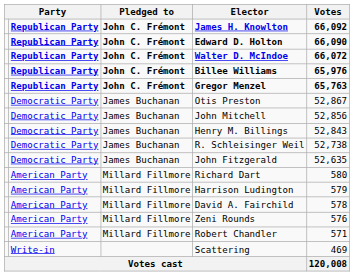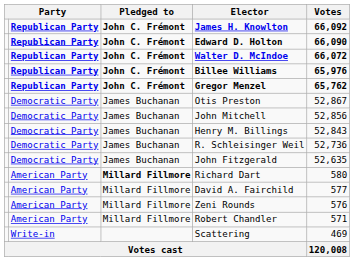Gregor Menzel | Votes: 65,763 -> 65,762
R. Schleisinger Weil | Votes: 52,738 -> 52,736
Richard Dart | Pledged to: normal -> bold
- row: American Party | Millard Fillmore | Harrison Ludington | 579
David A. Fairchild | Votes: 578 -> 577
